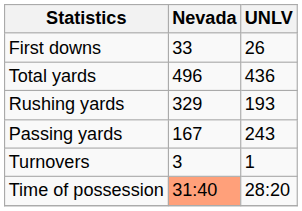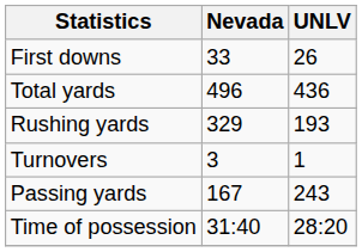rows swapped: Passing yards <-> Turnovers
Time of possession | Nevada: lightsalmon background -> no background
